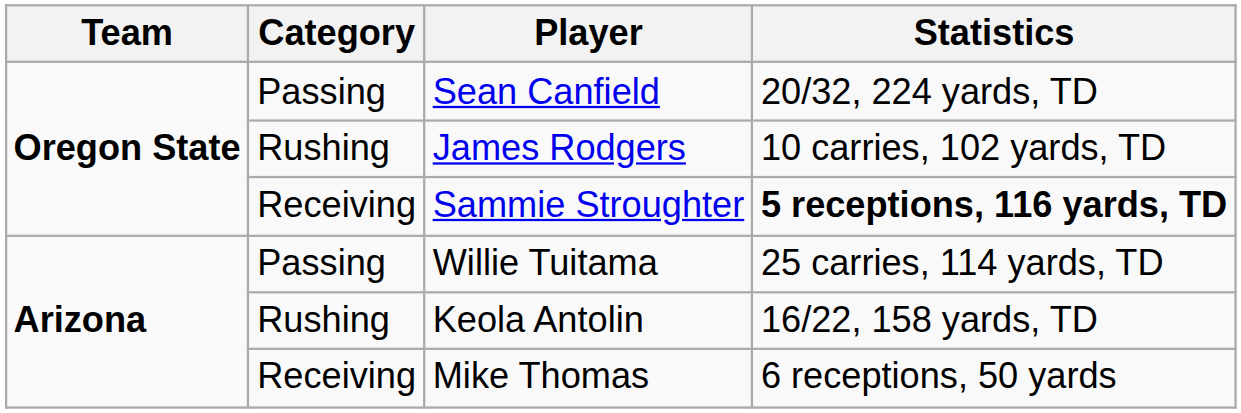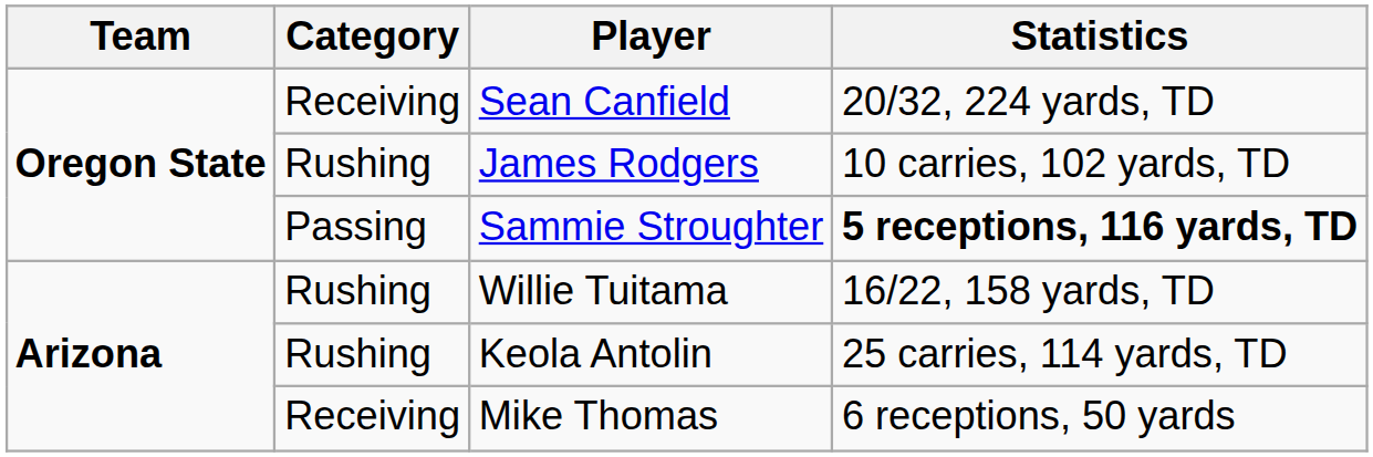Sean Canfield | Category: Passing -> Receiving
Sammie Stroughter | Category: Receiving -> Passing
Willie Tuitama | Category: Passing -> Rushing
Willie Tuitama | Statistics: 25 carries, 114 yards, TD -> 16/22, 158 yards, TD
Keola Antolin | Statistics: 16/22, 158 yards, TD -> 25 carries, 114 yards, TD
